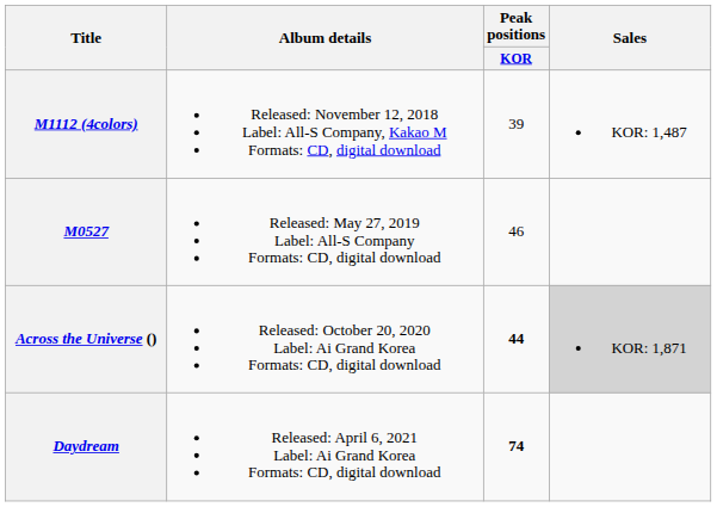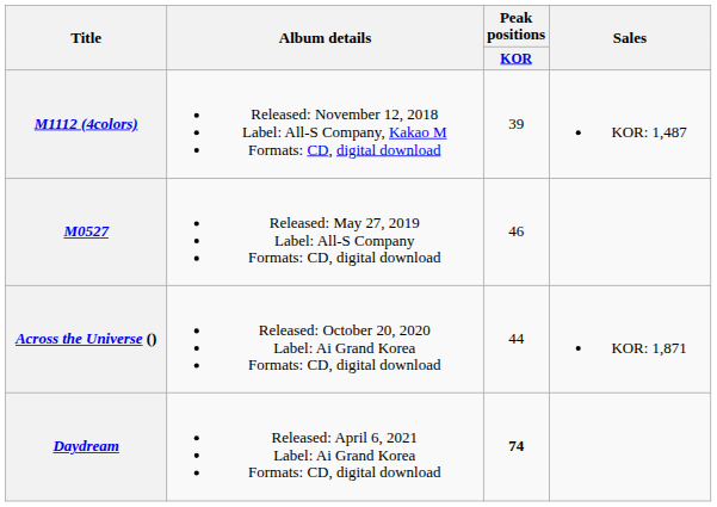Across the Universe () | Peak positions / KOR: bold -> normal
Across the Universe () | Sales: lightgrey background -> no background
